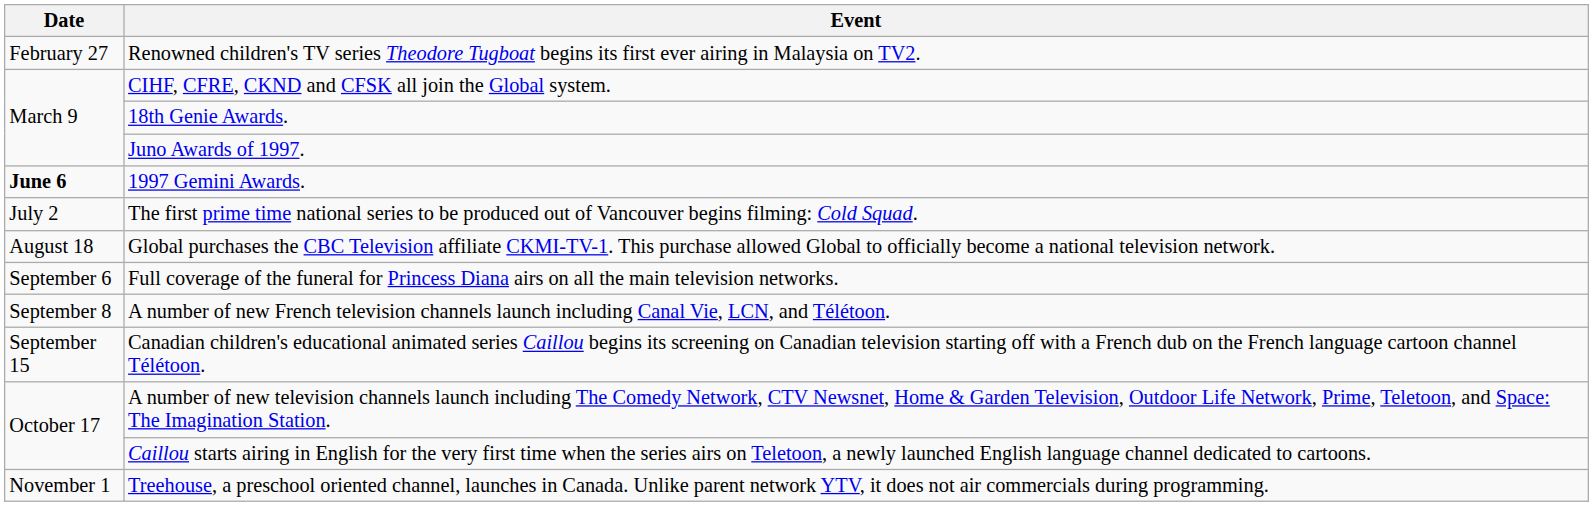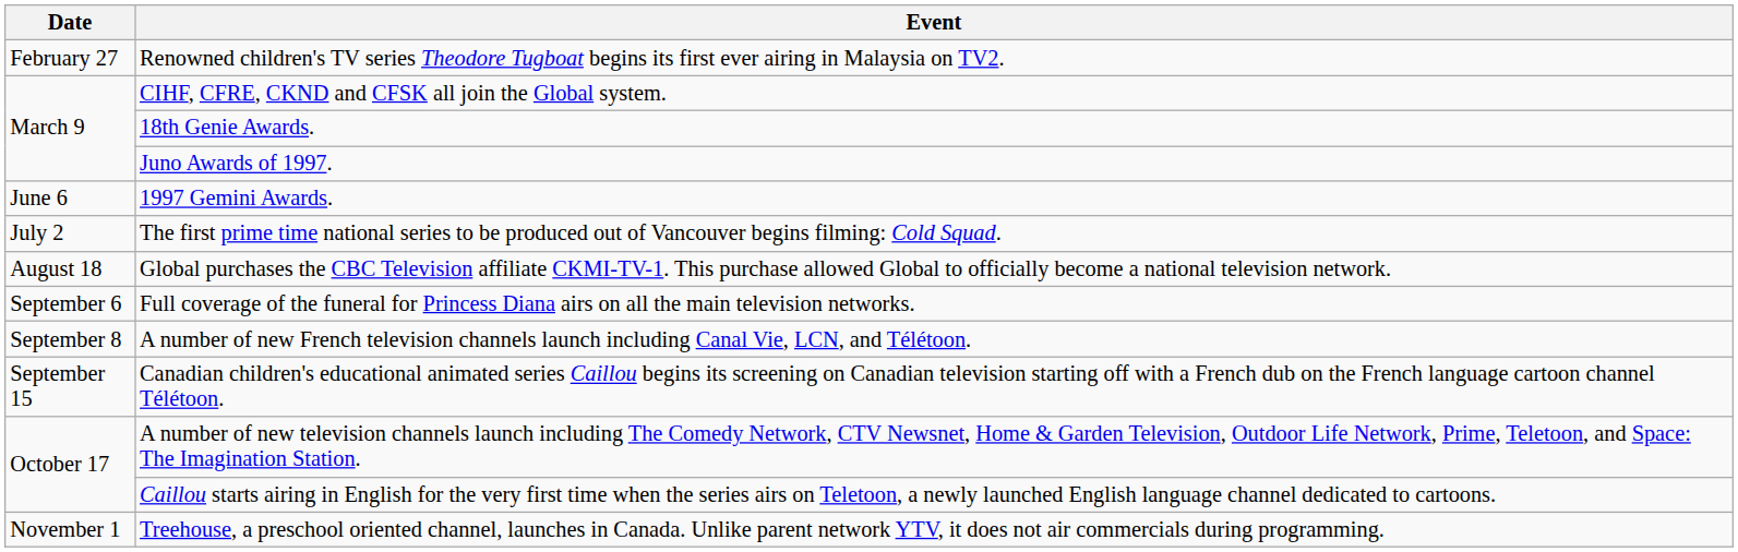1997 Gemini Awards. | Date: bold -> normal
